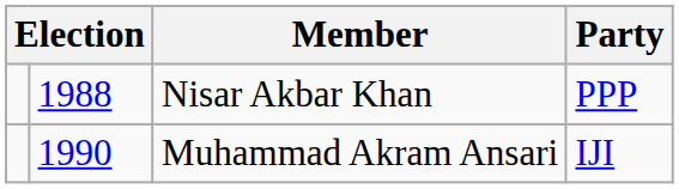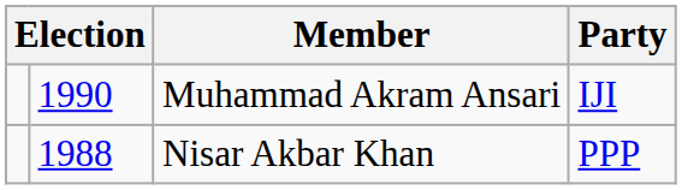rows swapped: Nisar Akbar Khan <-> Muhammad Akram Ansari
